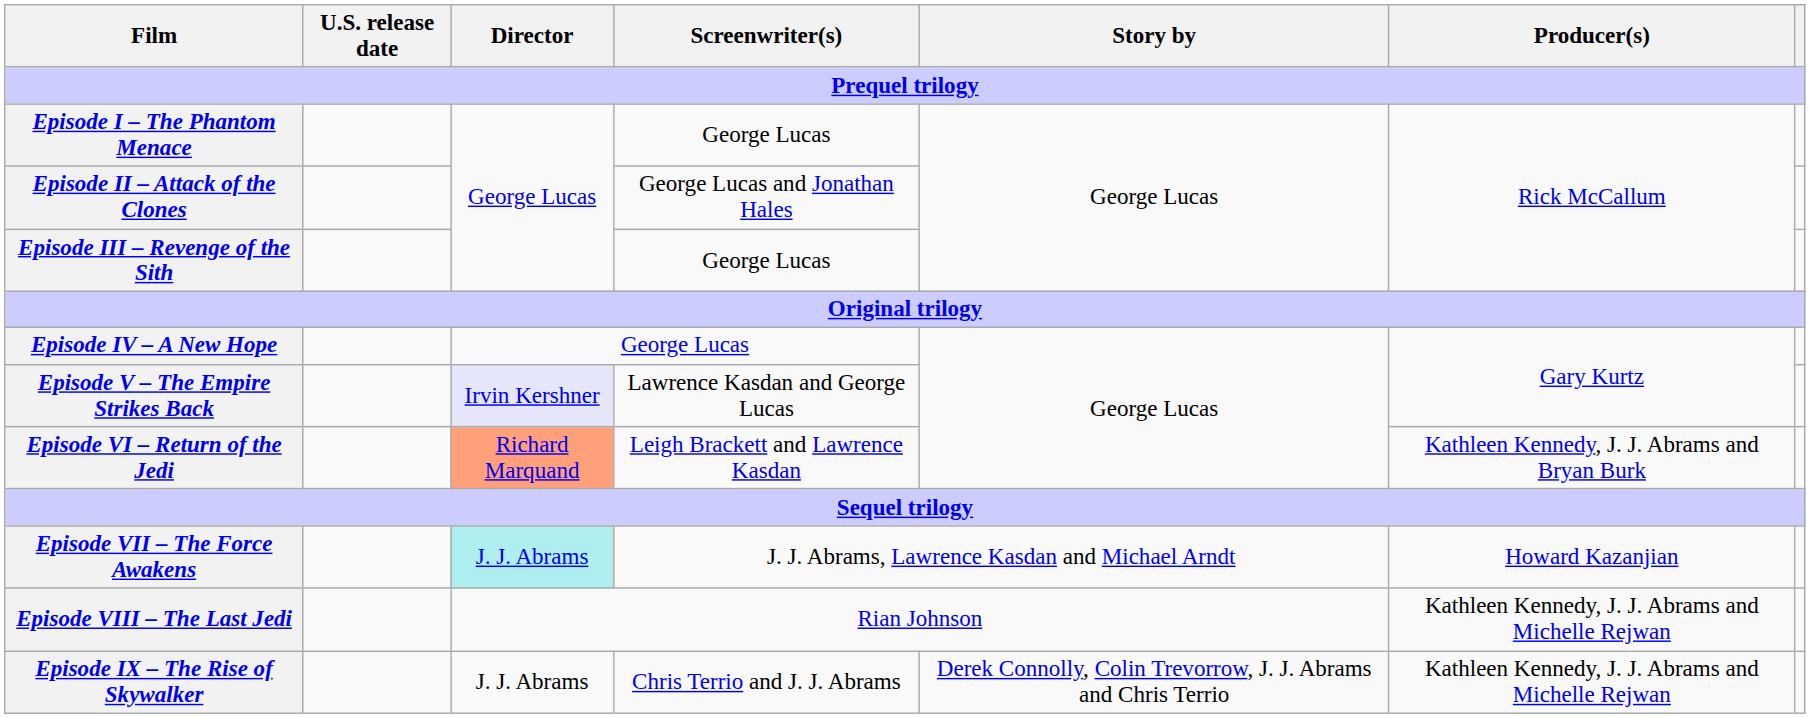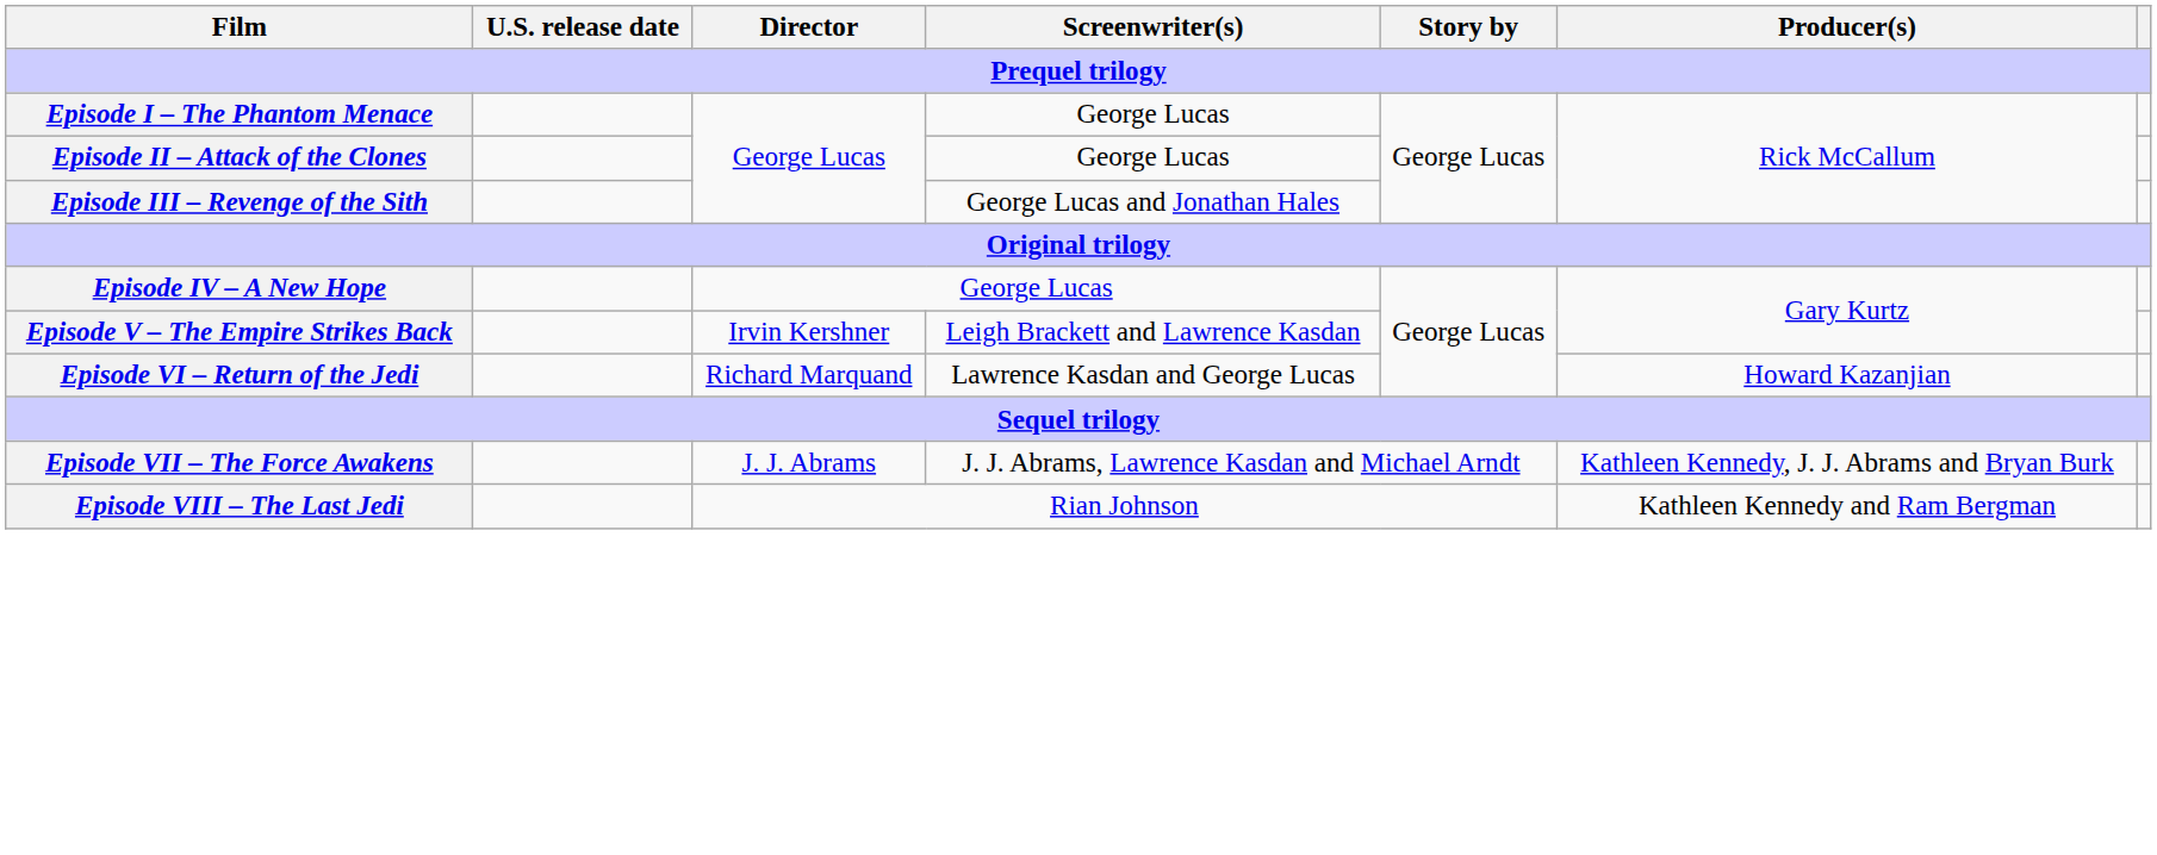Episode II – Attack of the Clones | Screenwriter(s): George Lucas and Jonathan Hales -> George Lucas
Episode III – Revenge of the Sith | Screenwriter(s): George Lucas -> George Lucas and Jonathan Hales
Episode V – The Empire Strikes Back | Director: lavender background -> no background
Episode V – The Empire Strikes Back | Screenwriter(s): Lawrence Kasdan and George Lucas -> Leigh Brackett and Lawrence Kasdan
Episode VI – Return of the Jedi | Director: lightsalmon background -> no background
Episode VI – Return of the Jedi | Screenwriter(s): Leigh Brackett and Lawrence Kasdan -> Lawrence Kasdan and George Lucas
Episode VI – Return of the Jedi | Producer(s): Kathleen Kennedy, J. J. Abrams and Bryan Burk -> Howard Kazanjian
Episode VII – The Force Awakens | Director: paleturquoise background -> no background
Episode VII – The Force Awakens | Producer(s): Howard Kazanjian -> Kathleen Kennedy, J. J. Abrams and Bryan Burk
Episode VIII – The Last Jedi | Producer(s): Kathleen Kennedy, J. J. Abrams and Michelle Rejwan -> Kathleen Kennedy and Ram Bergman
- row: Episode IX – The Rise of Skywalker | J. J. Abrams | Chris Terrio and J. J. Abrams | Derek Connolly, Colin Trevorrow, J. J. Abrams and Chris Terrio | Kathleen Kennedy, J. J. Abrams and Michelle Rejwan
